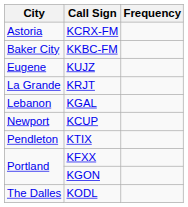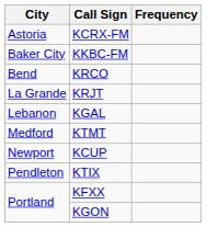+ row: Bend | KRCO
- row: Eugene | KUJZ
+ row: Medford | KTMT
- row: The Dalles | KODL
